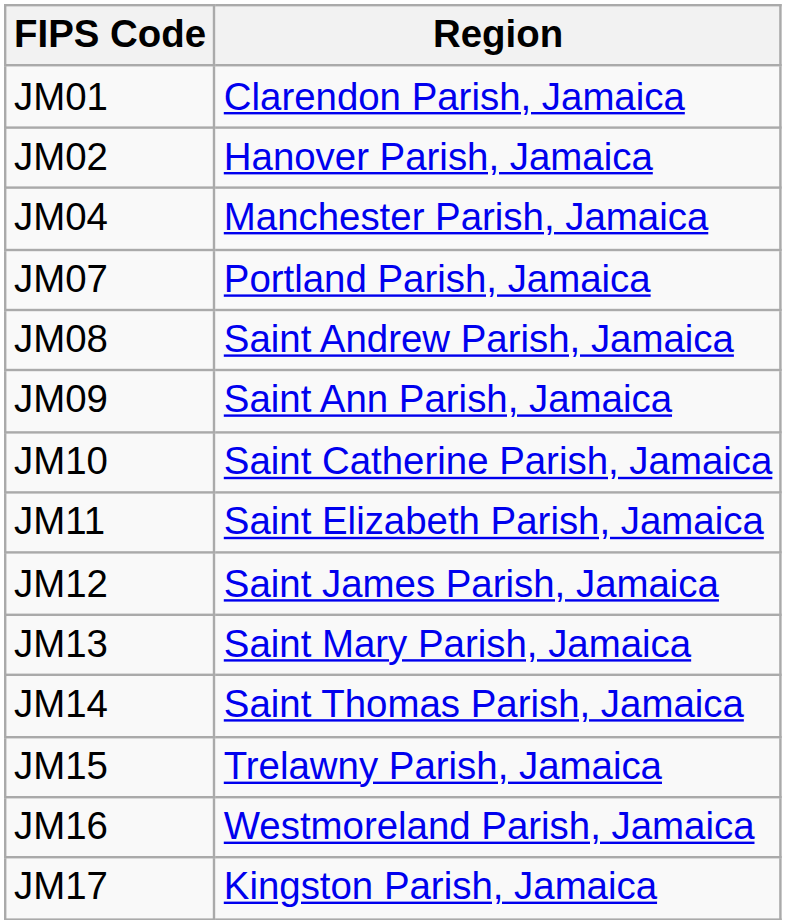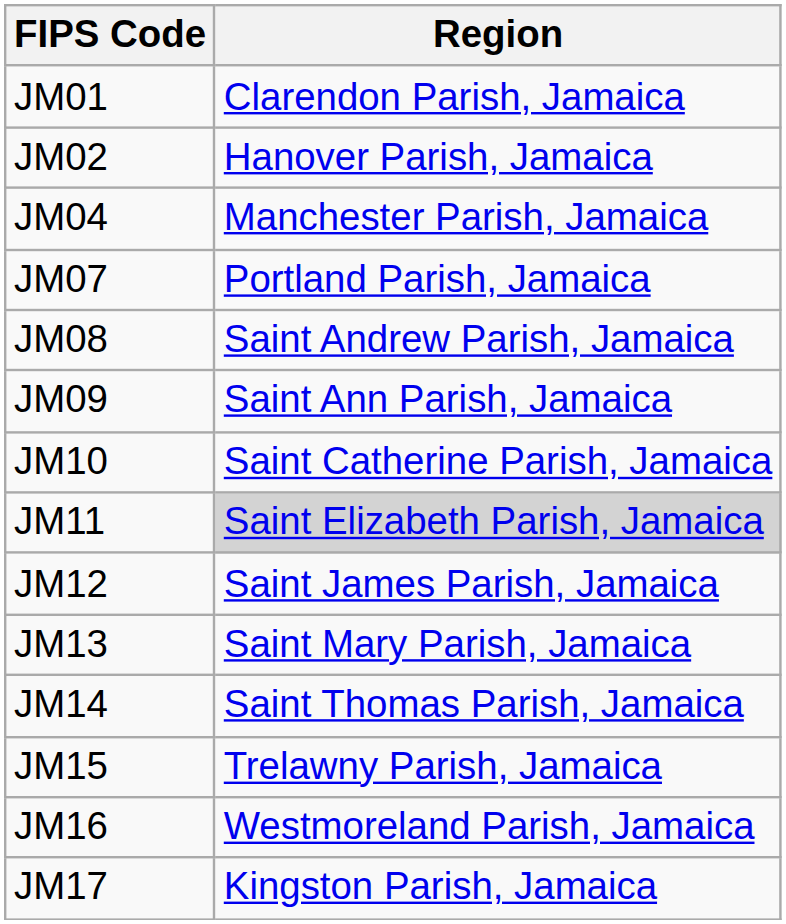JM11 | Region: no background -> lightgrey background
